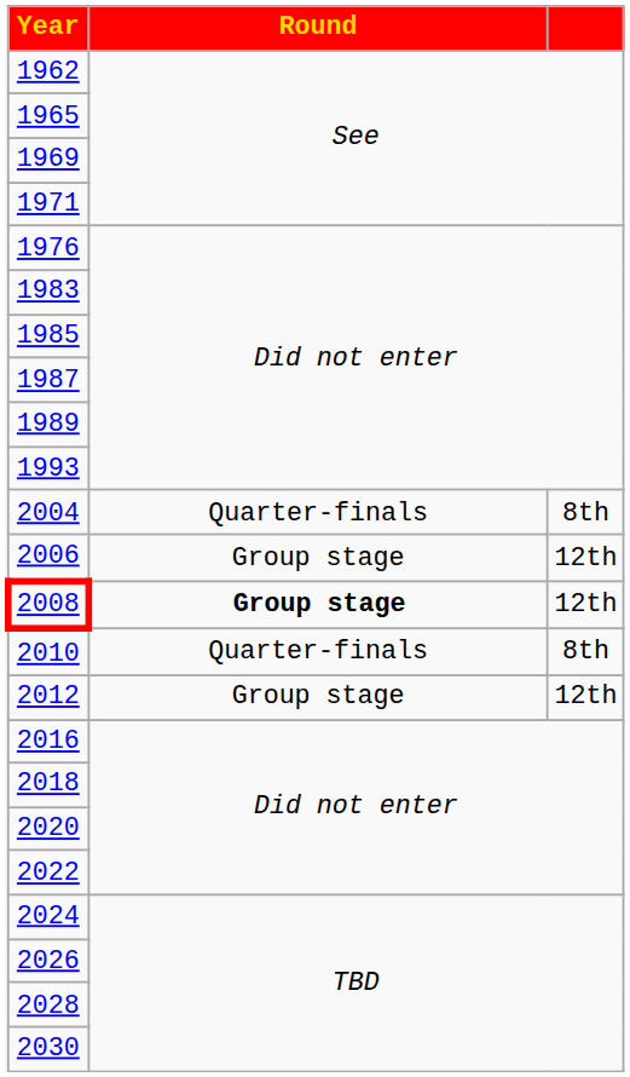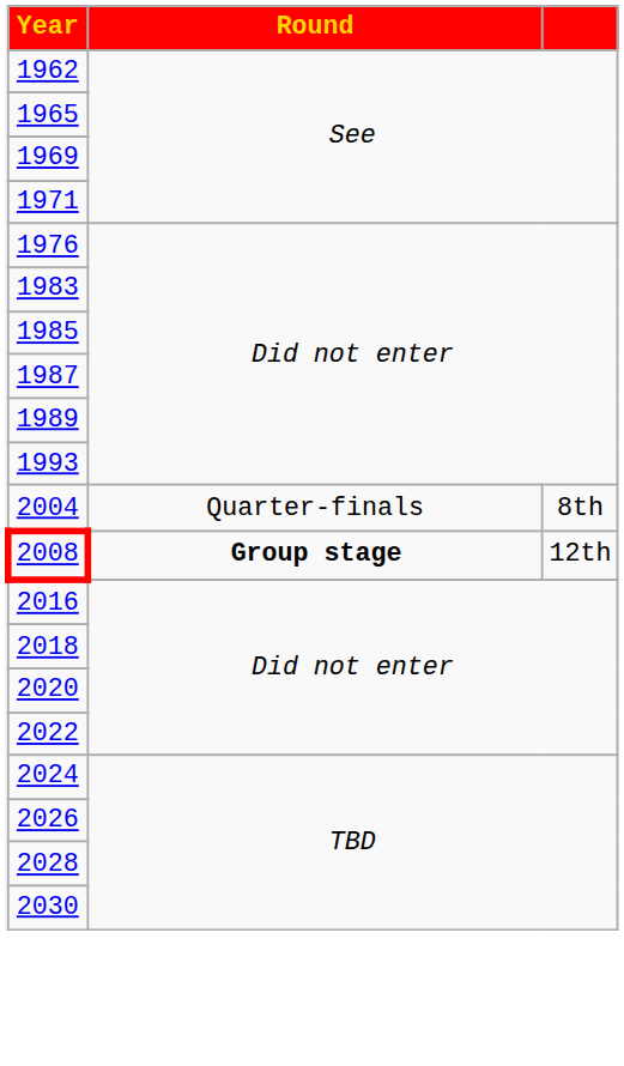- row: 2006 | Group stage | 12th
- row: 2010 | Quarter-finals | 8th
- row: 2012 | Group stage | 12th
